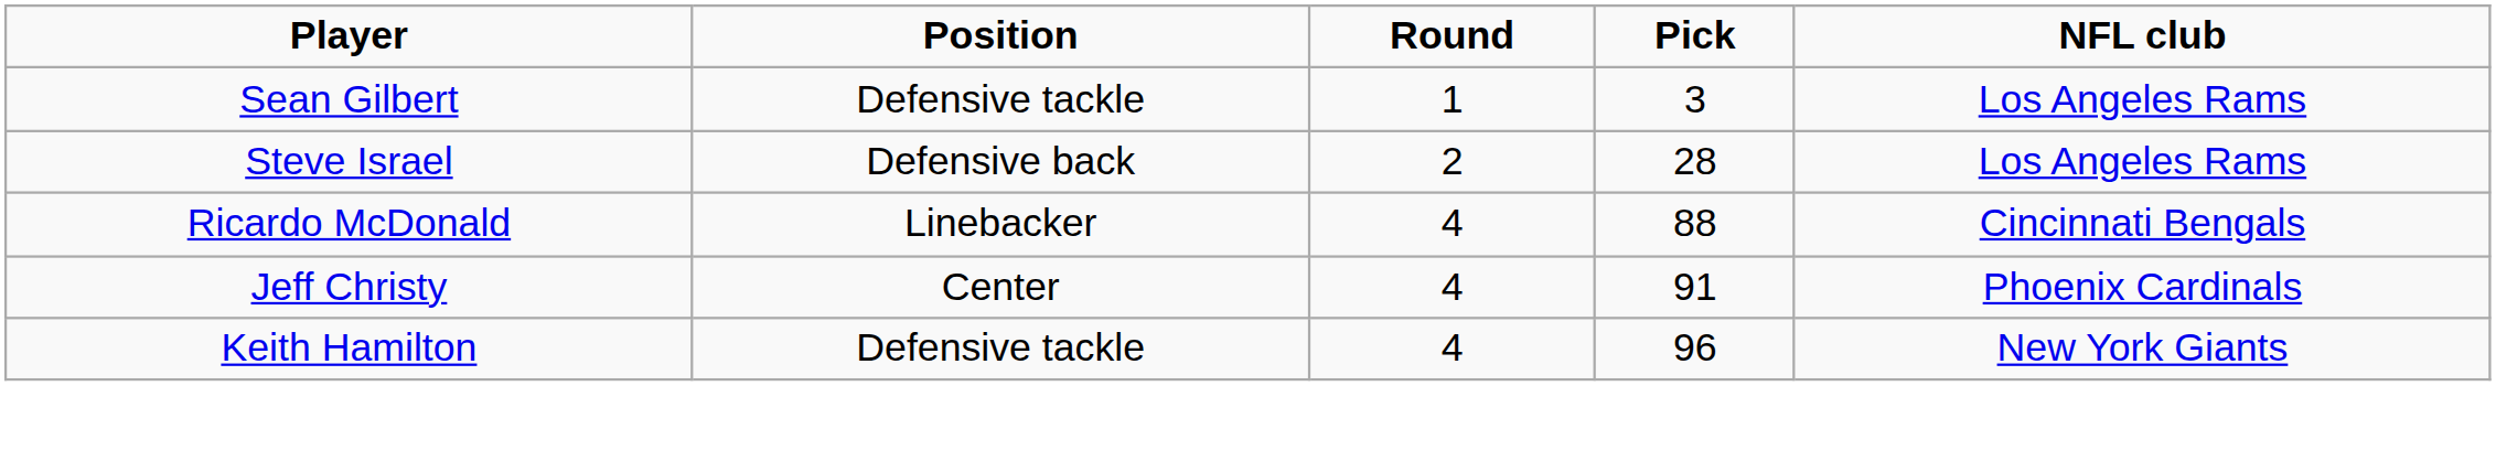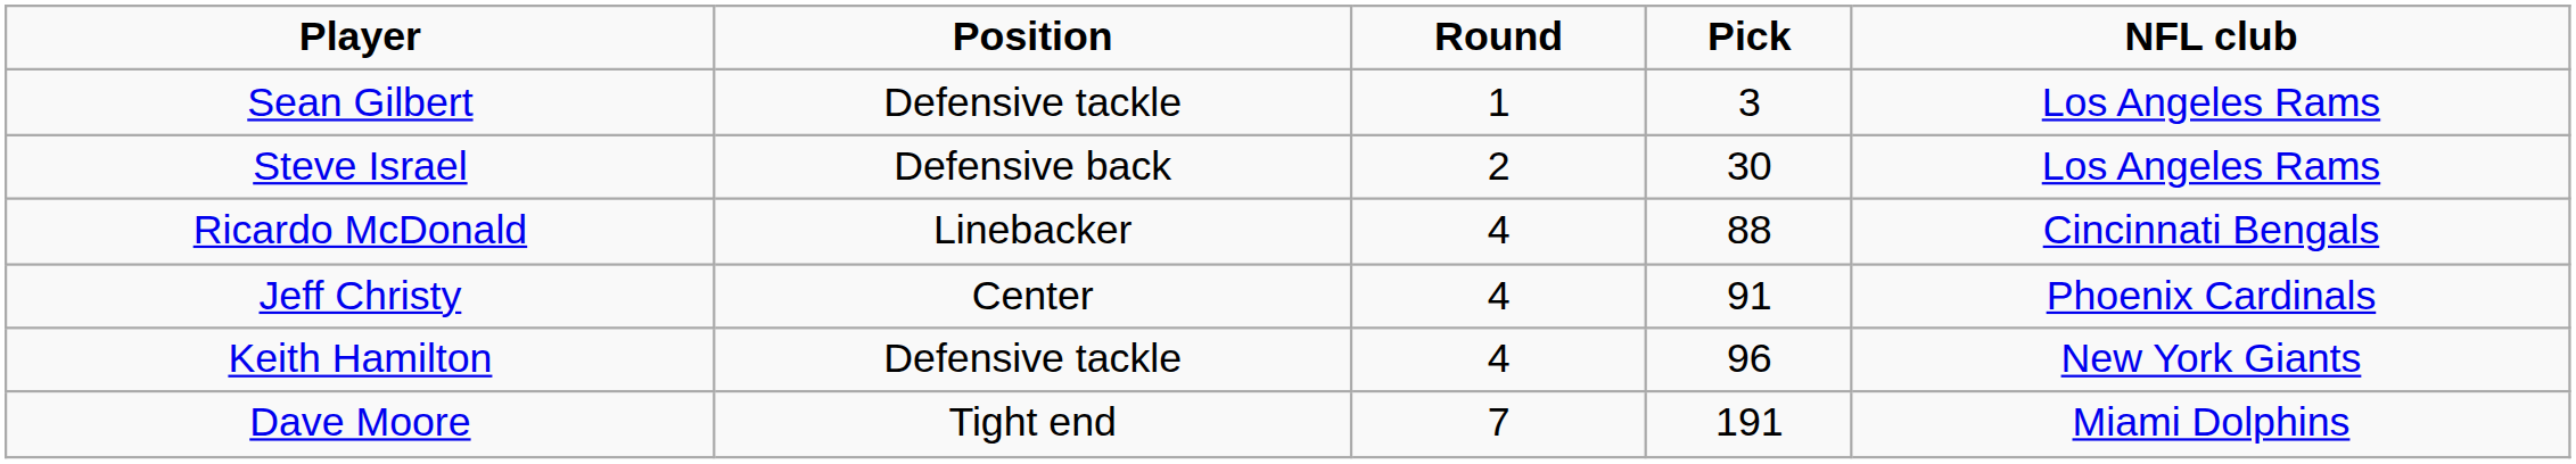Steve Israel | Pick: 28 -> 30
+ row: Dave Moore | Tight end | 7 | 191 | Miami Dolphins
